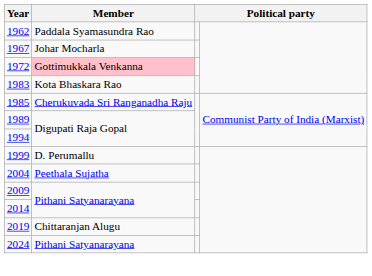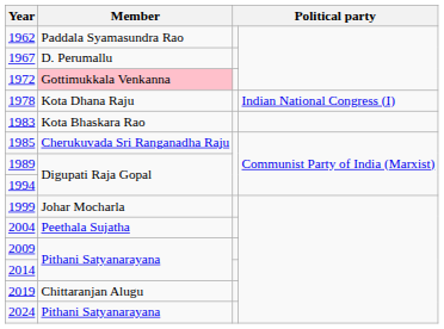1967 | Member: Johar Mocharla -> D. Perumallu
+ row: 1978 | Kota Dhana Raju | Indian National Congress (I)
1999 | Member: D. Perumallu -> Johar Mocharla
